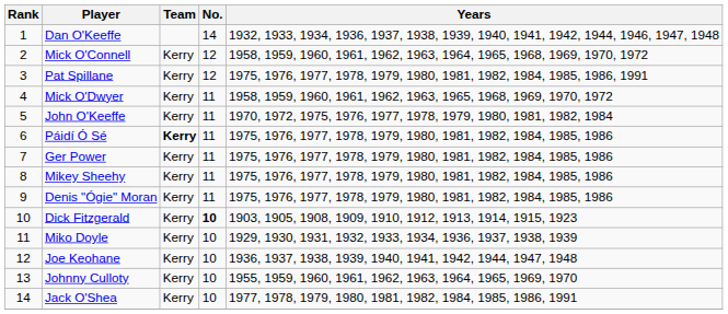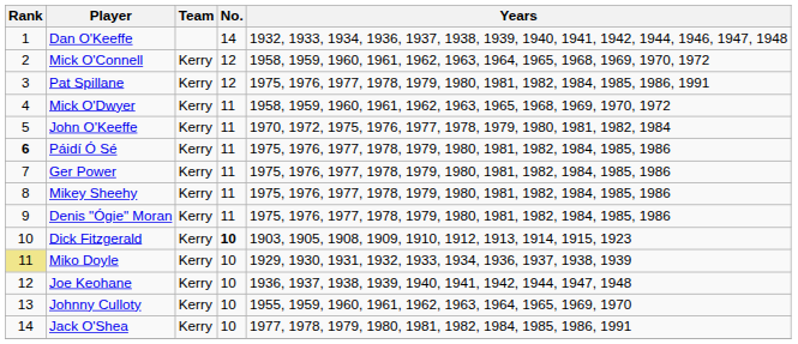Páidí Ó Sé | Rank: normal -> bold
Páidí Ó Sé | Team: bold -> normal
Miko Doyle | Rank: no background -> khaki background
